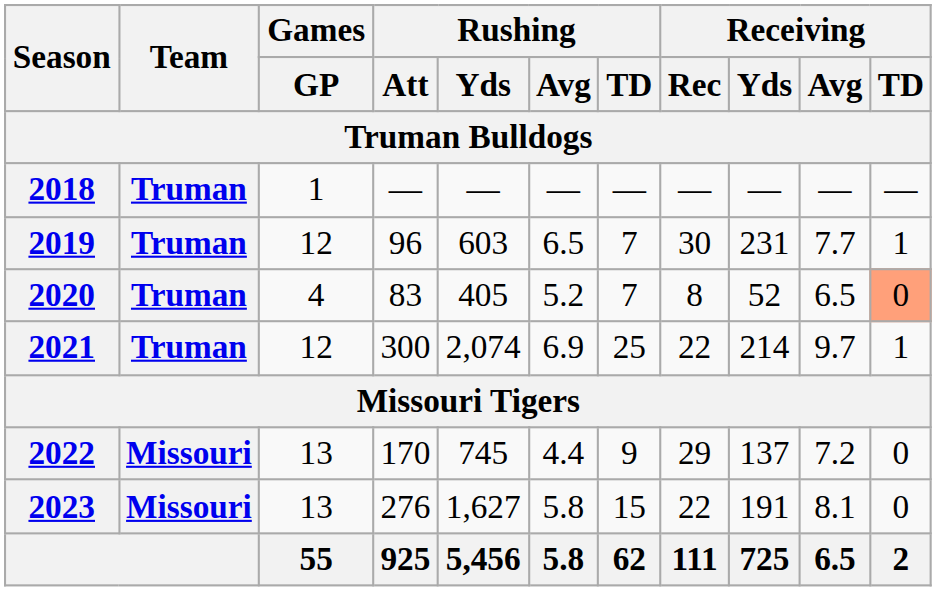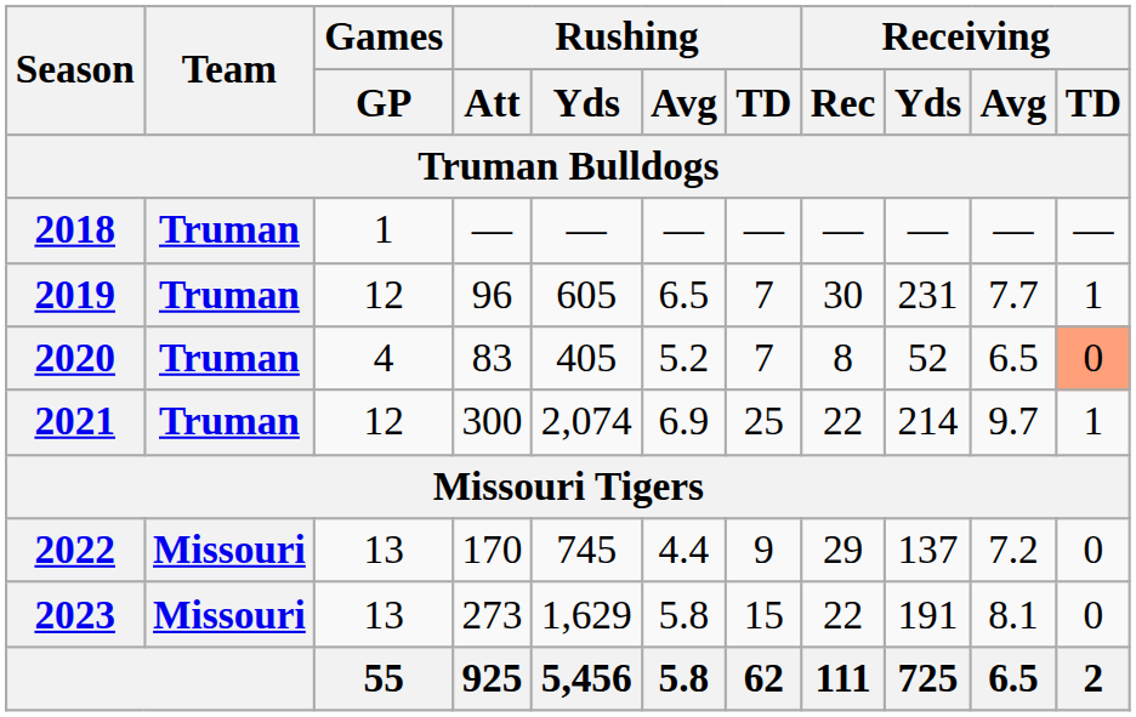2019 | Rushing / Yds: 603 -> 605
2023 | Rushing / Att: 276 -> 273
2023 | Rushing / Yds: 1,627 -> 1,629
